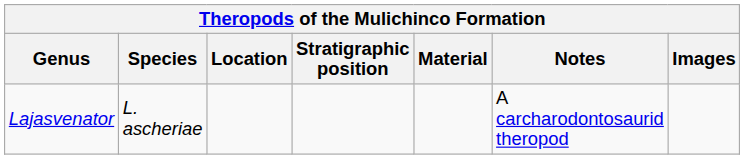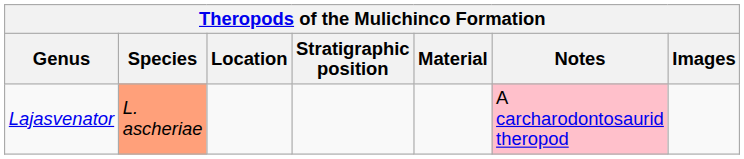Lajasvenator | Species: no background -> lightsalmon background
Lajasvenator | Notes: no background -> pink background
